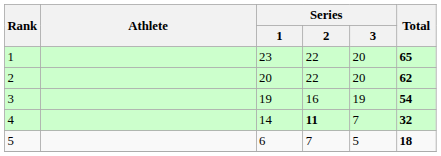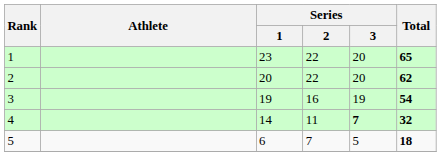4 | Series / 2: bold -> normal
4 | Series / 3: normal -> bold
